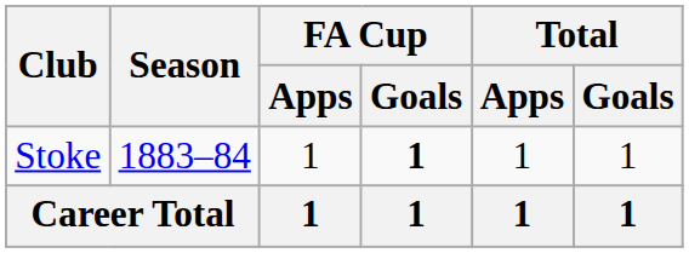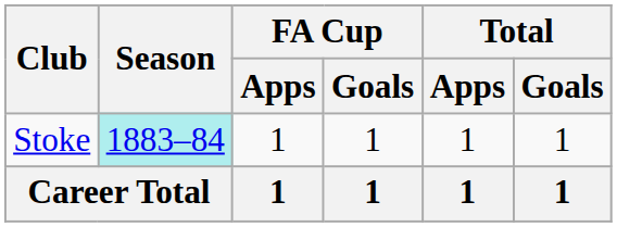Stoke | Season: no background -> paleturquoise background
Stoke | FA Cup / Goals: bold -> normal
